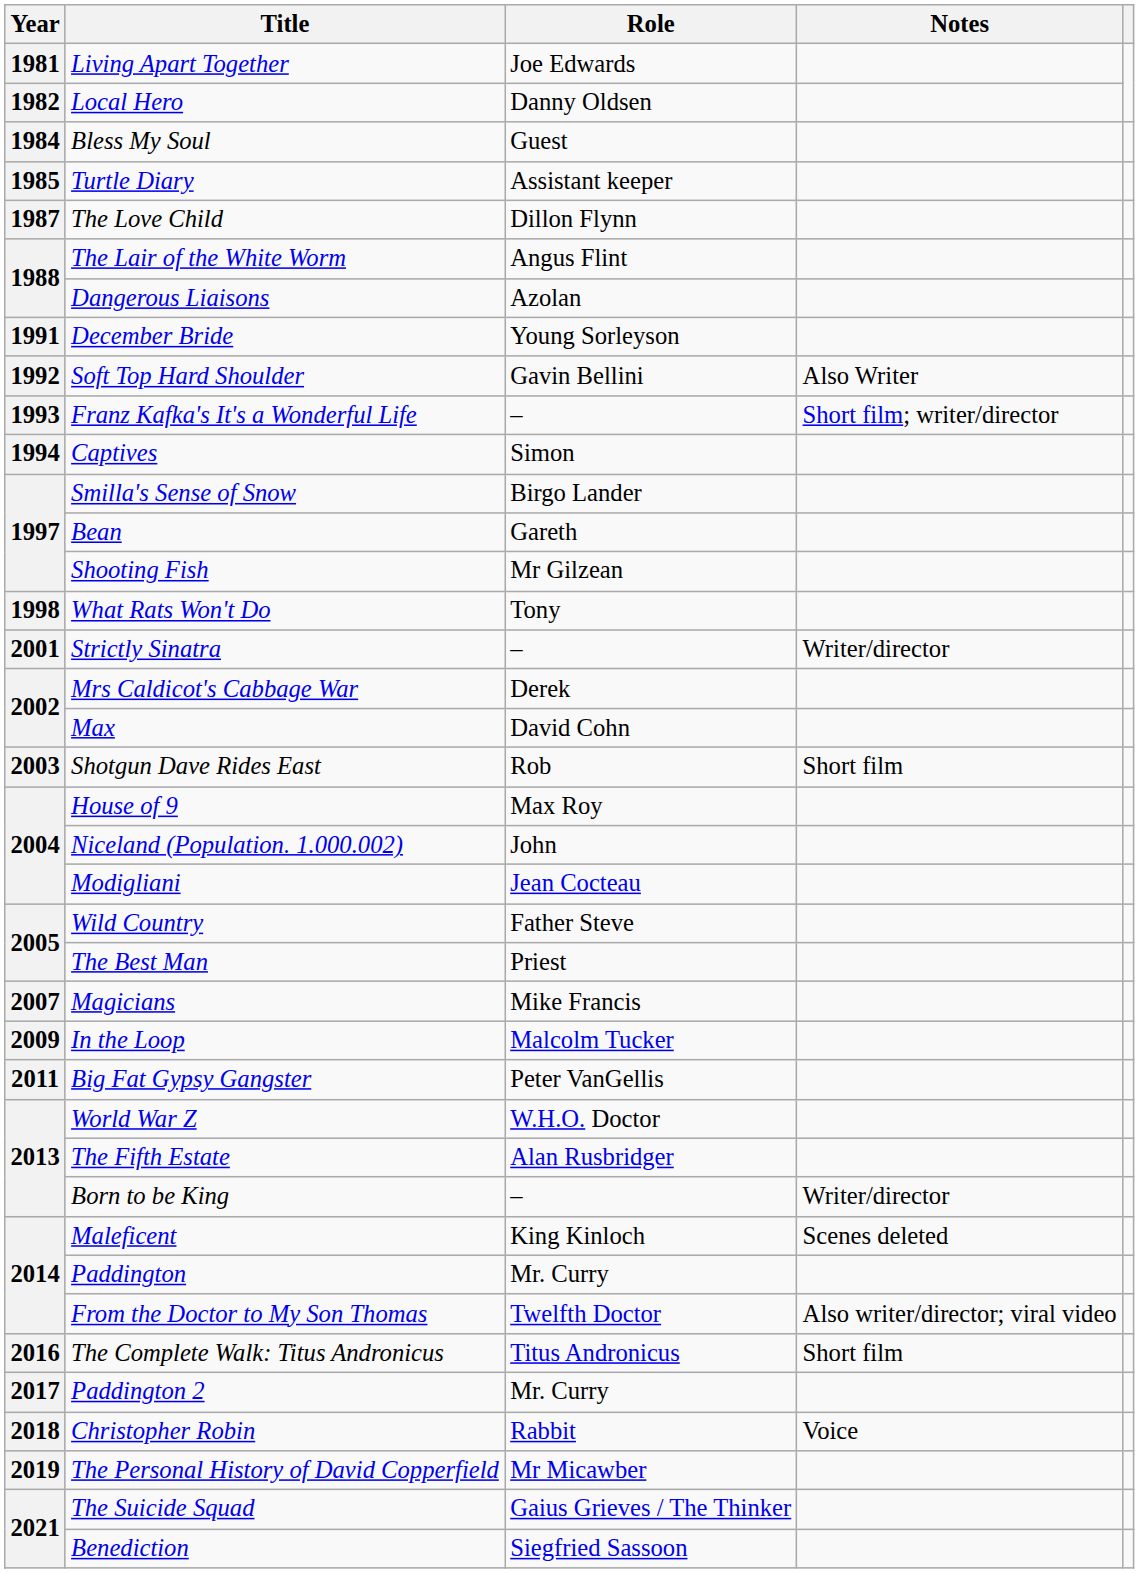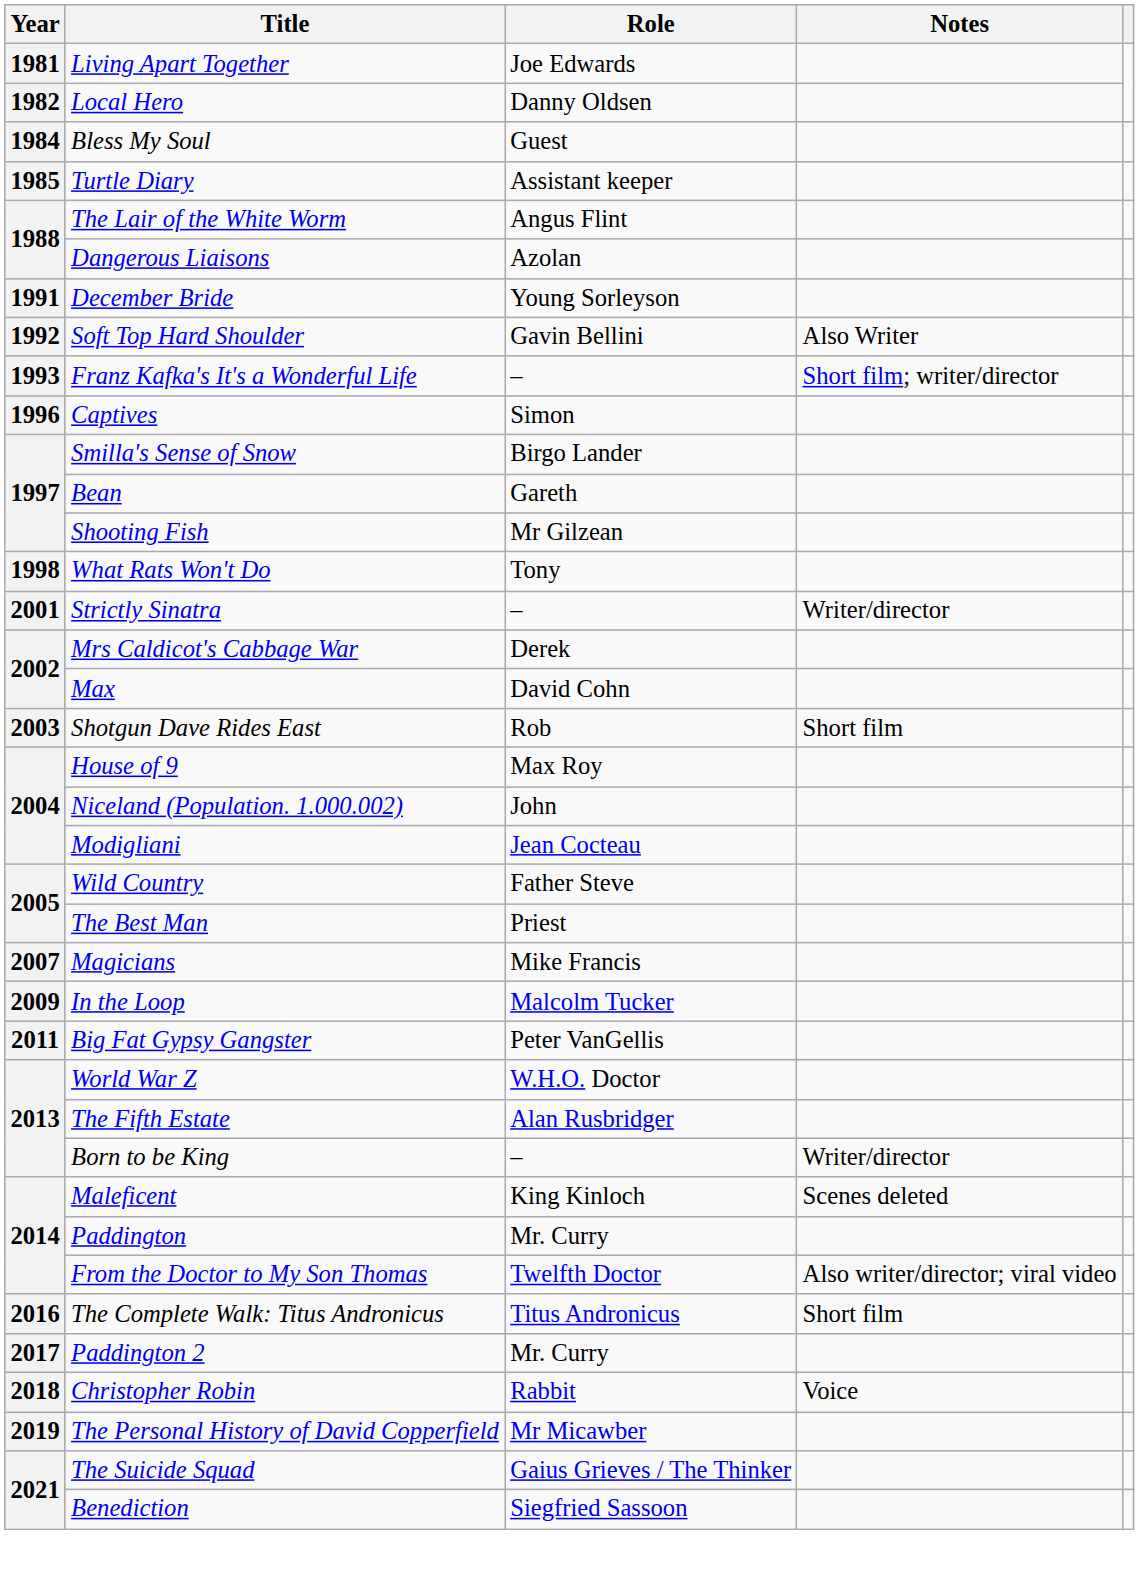- row: 1987 | The Love Child | Dillon Flynn
Captives | Year: 1994 -> 1996
